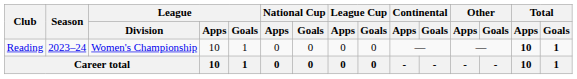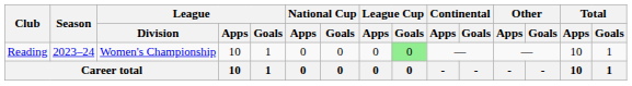Reading | League Cup / Goals: no background -> lightgreen background
Reading | Total / Apps: bold -> normal
Reading | Total / Goals: bold -> normal
